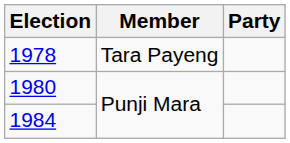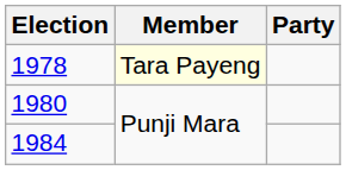1978 | Member: no background -> lightyellow background
